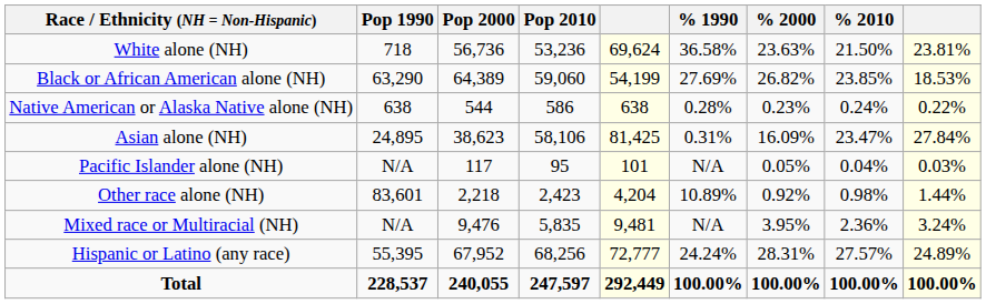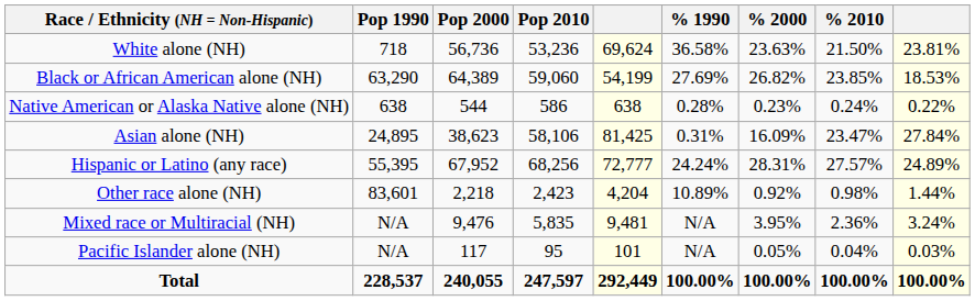rows swapped: Pacific Islander alone (NH) <-> Hispanic or Latino (any race)
